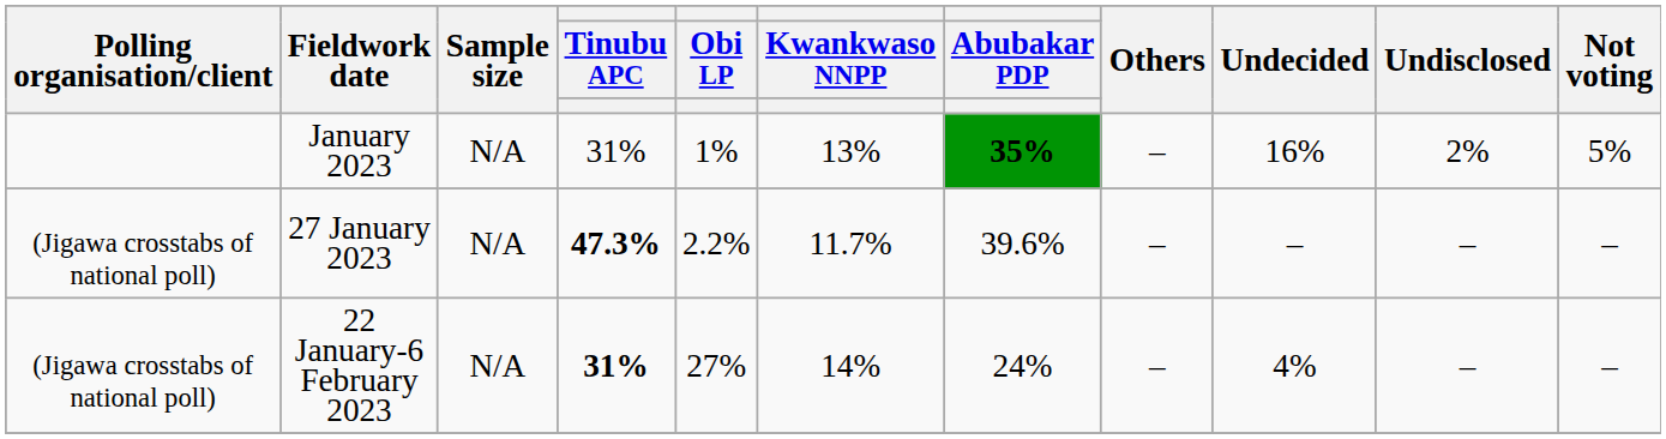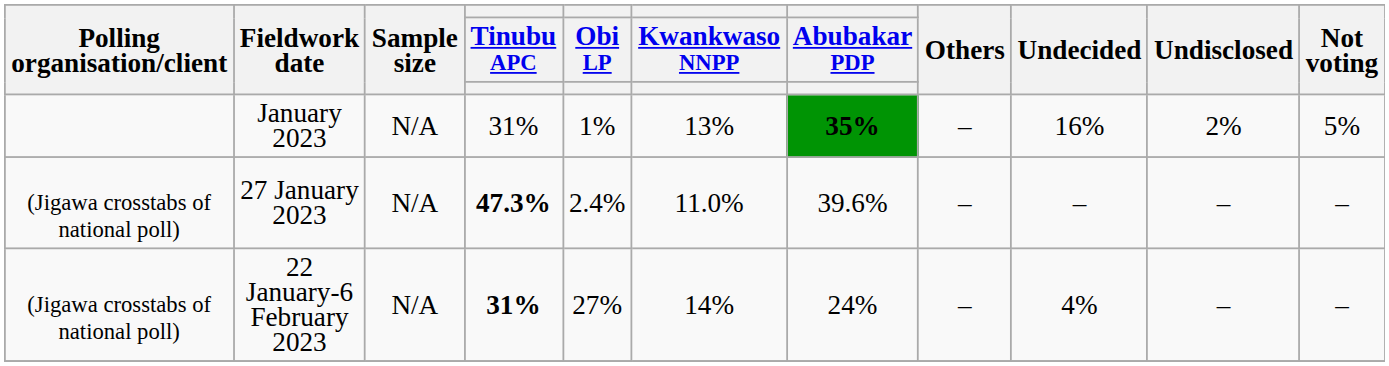27 January 2023 | Obi LP: 2.2% -> 2.4%
27 January 2023 | Kwankwaso NNPP: 11.7% -> 11.0%
